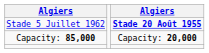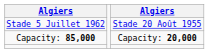Stade 5 Juillet 1962 | column 3: bold -> normal
